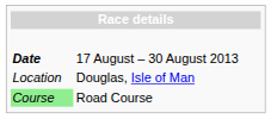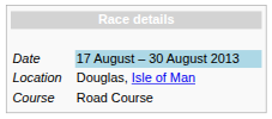Date | column 1: bold -> normal
Date | column 2: no background -> lightblue background
Course | column 1: lightgreen background -> no background
